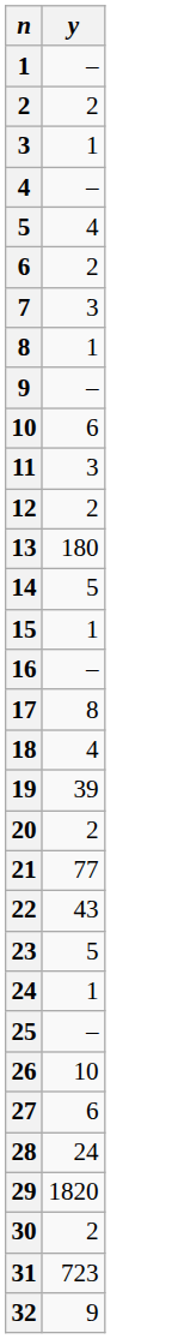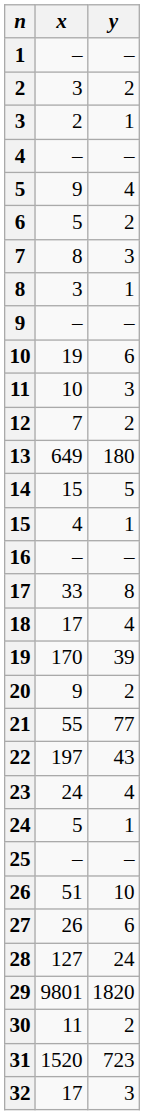+ column: x | – | 3 | 2 | – | 9 | 5 | 8 | 3 | – | 19 | 10 | 7 | 649 | 15 | 4 | – | 33 | 17 | 170 | 9 | 55 | 197 | 24 | 5 | – | 51 | 26 | 127 | 9801 | 11 | 1520 | 17
23 | y: 5 -> 4
32 | y: 9 -> 3
